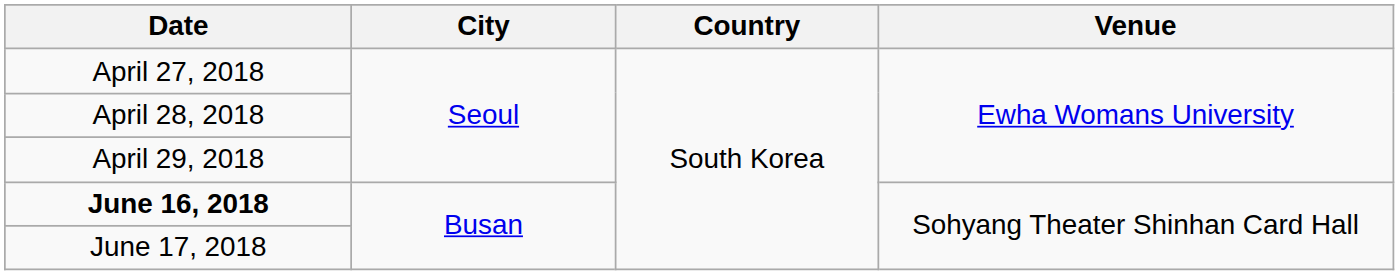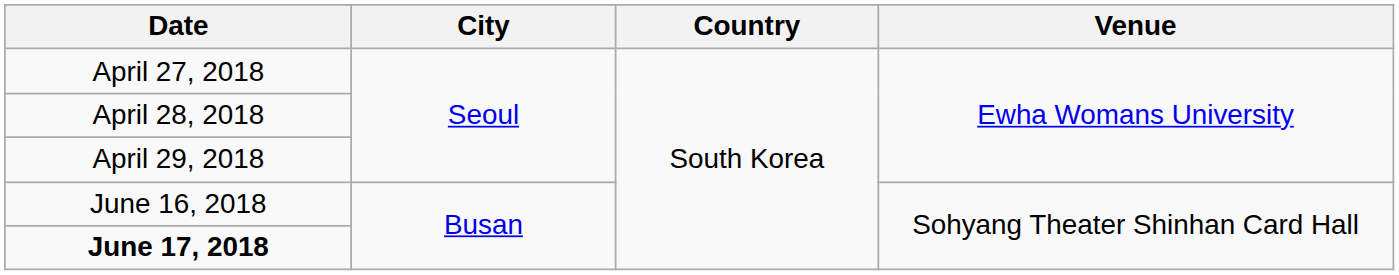June 16, 2018 | Date: bold -> normal
June 17, 2018 | Date: normal -> bold
